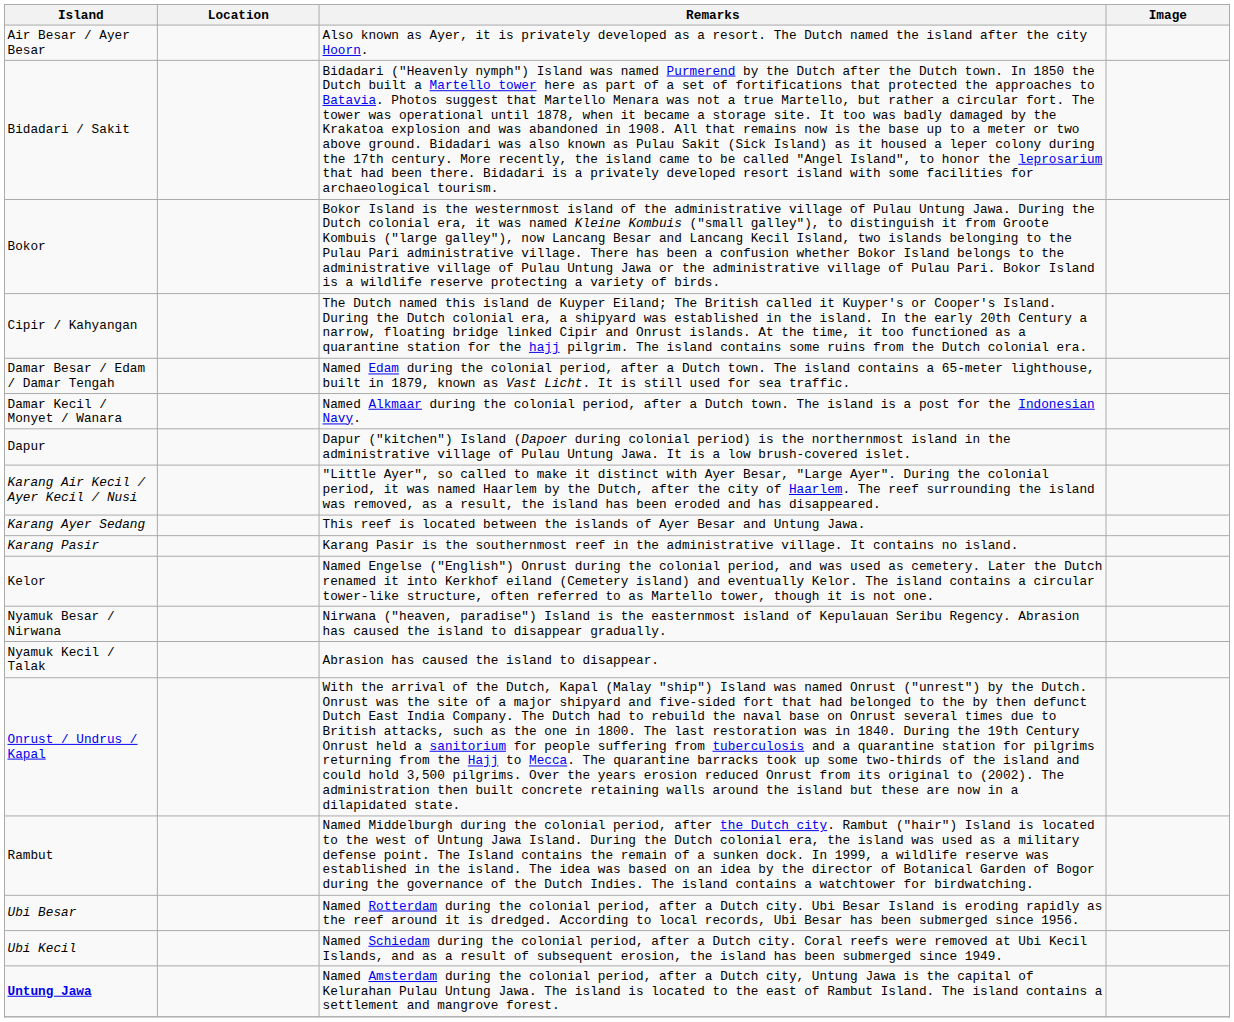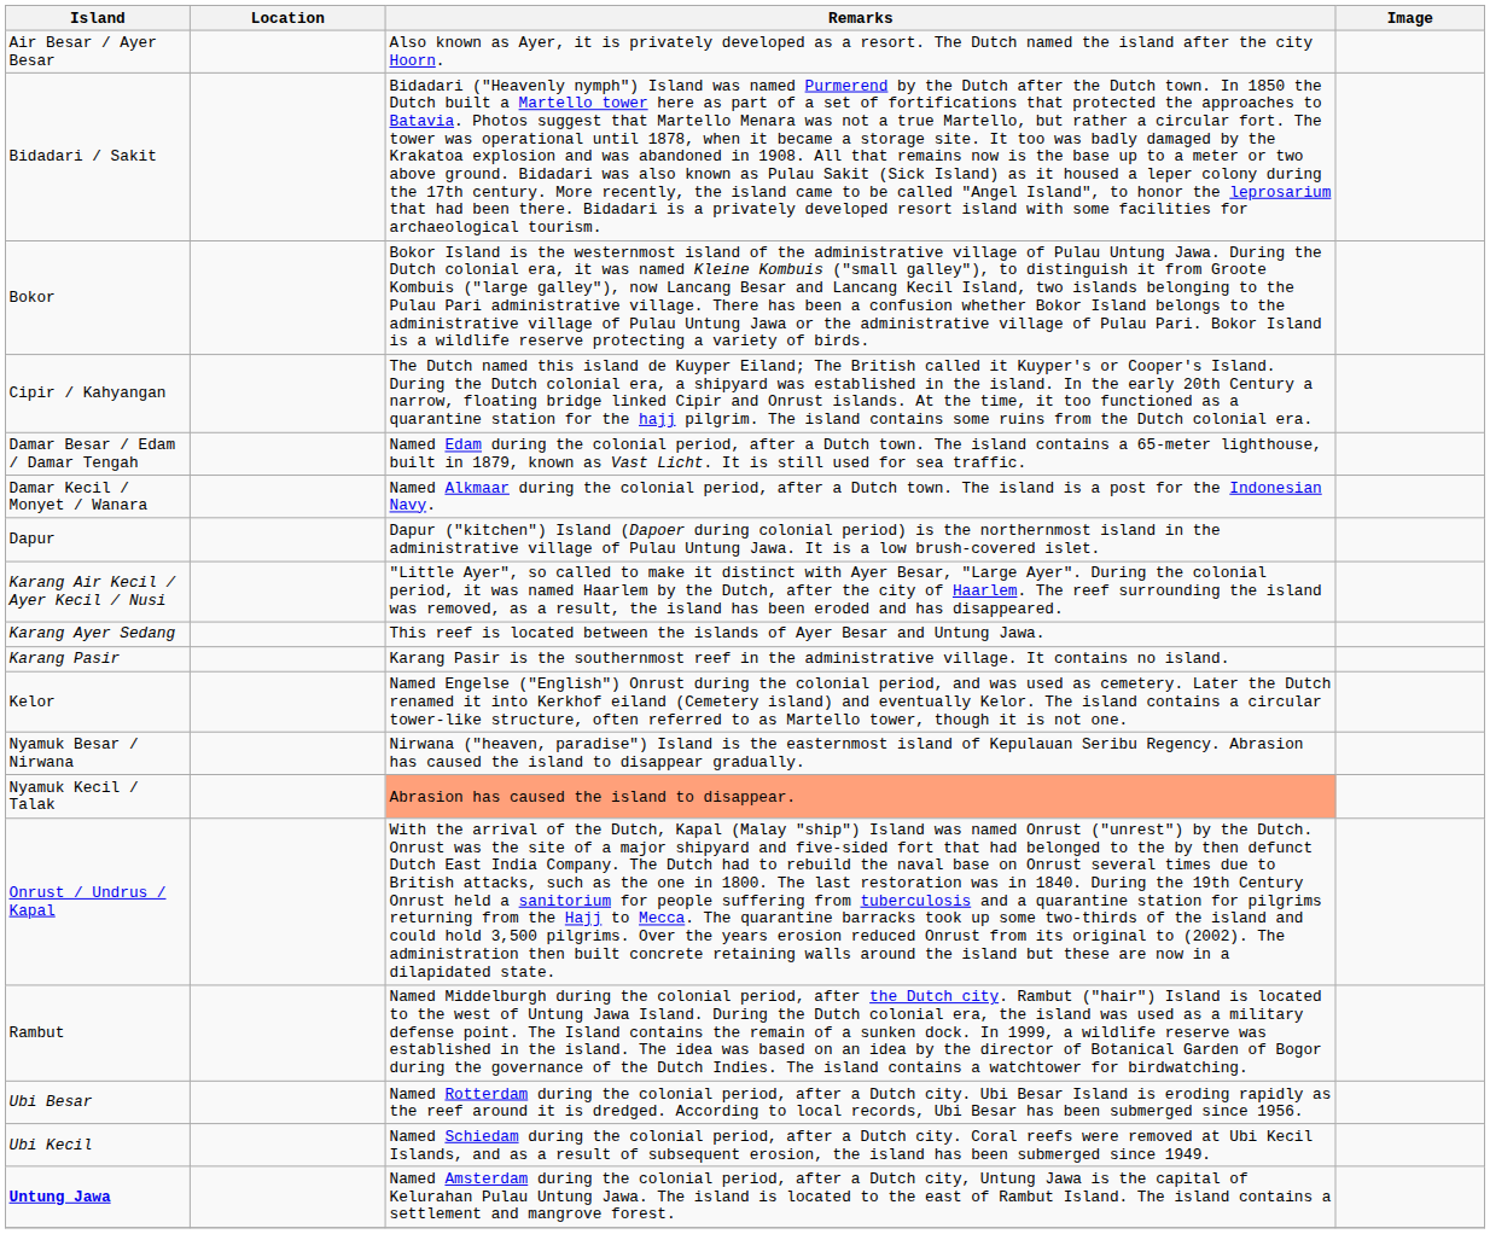Nyamuk Kecil / Talak | Remarks: no background -> lightsalmon background
